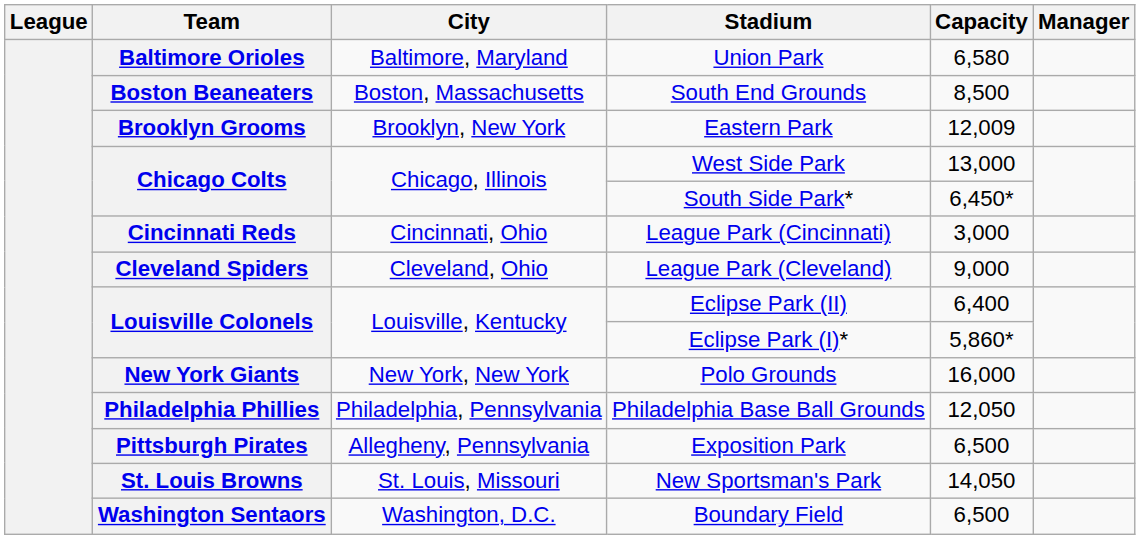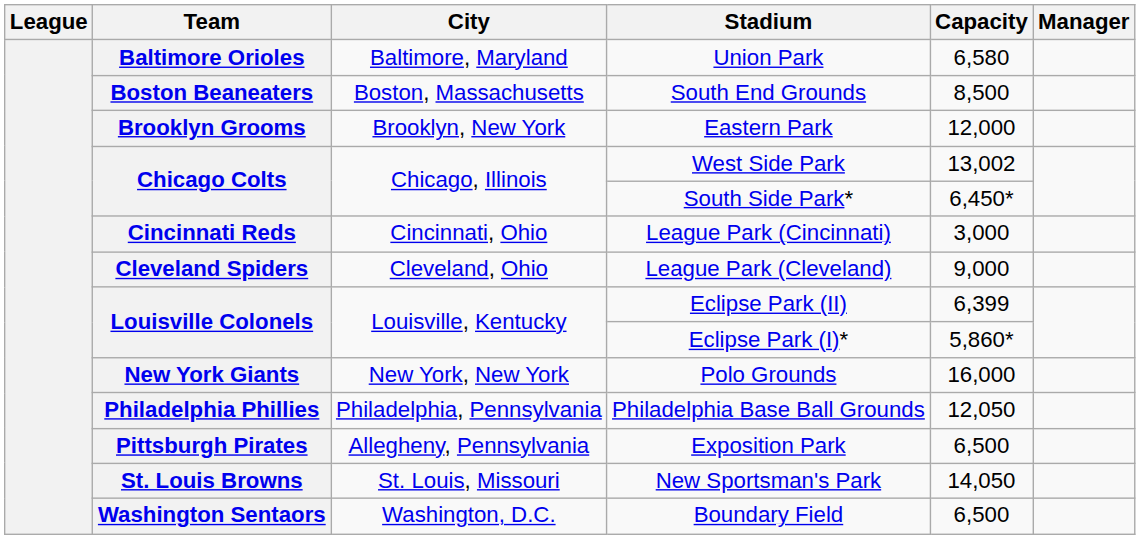Eastern Park | Capacity: 12,009 -> 12,000
West Side Park | Capacity: 13,000 -> 13,002
Eclipse Park (II) | Capacity: 6,400 -> 6,399
